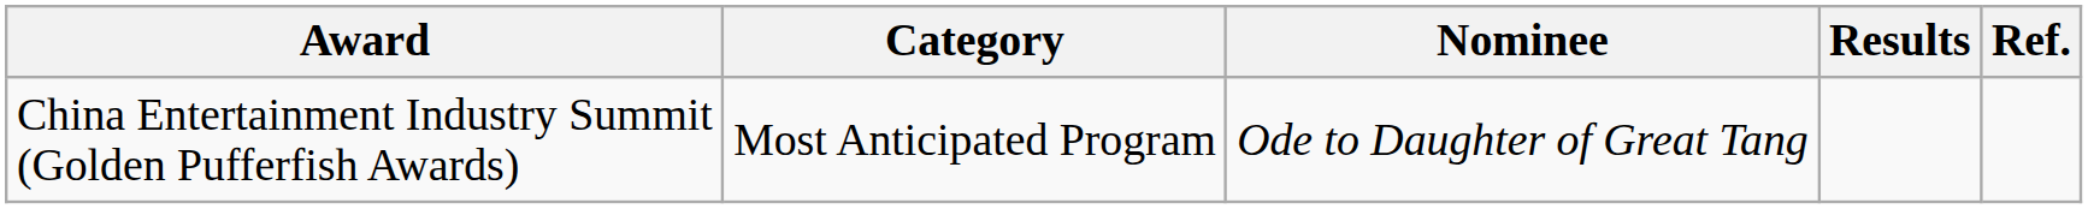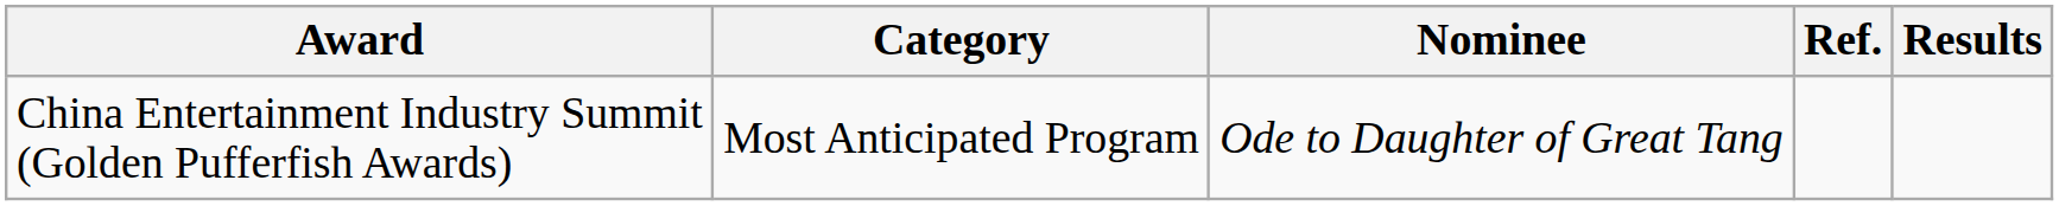columns swapped: Results <-> Ref.
